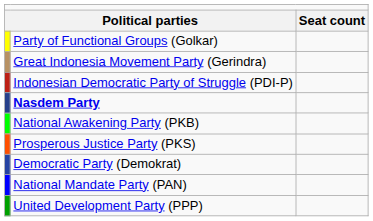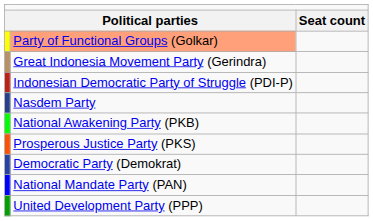Party of Functional Groups (Golkar) | column 2: no background -> lightsalmon background
Nasdem Party | column 2: bold -> normal
